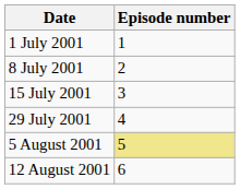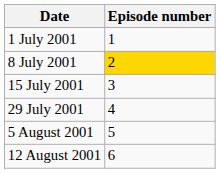8 July 2001 | Episode number: no background -> gold background
5 August 2001 | Episode number: khaki background -> no background
